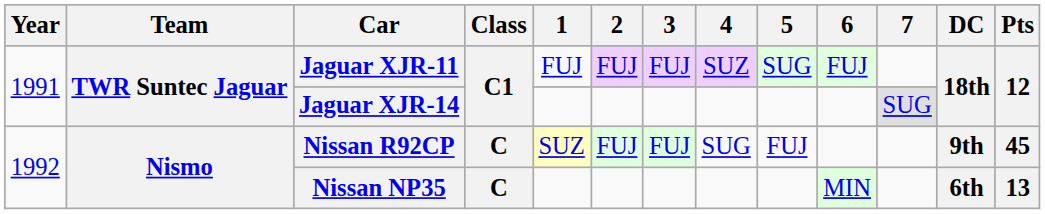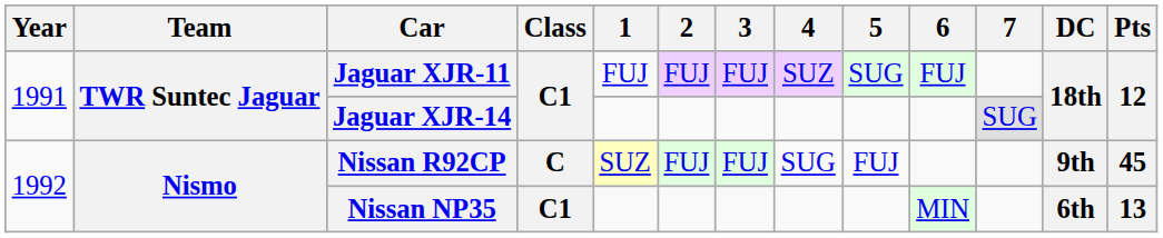Nissan NP35 | Class: C -> C1
